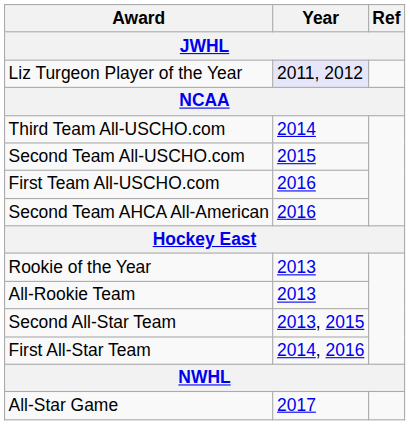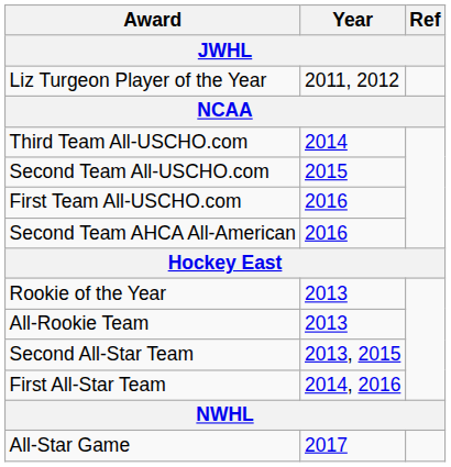Liz Turgeon Player of the Year | Year: lavender background -> no background
